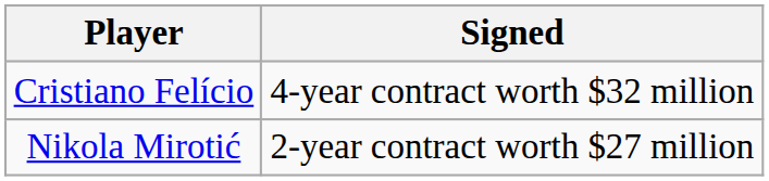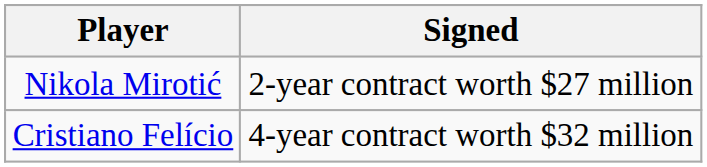rows swapped: Cristiano Felício <-> Nikola Mirotić
